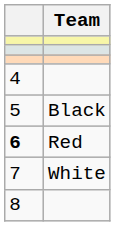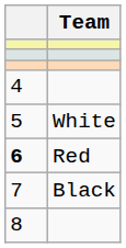row 6 | Team: Black -> White
row 8 | Team: White -> Black
